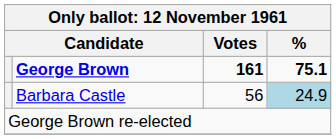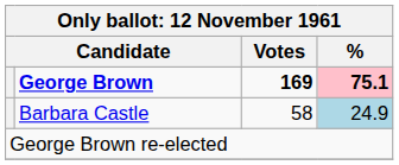George Brown | Votes: 161 -> 169
George Brown | %: no background -> pink background
Barbara Castle | Votes: 56 -> 58
